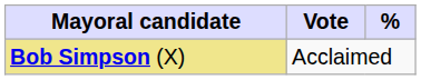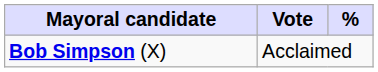Bob Simpson (X) | Mayoral candidate: khaki background -> no background
